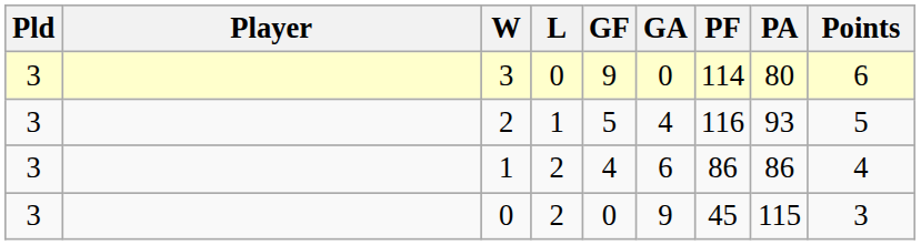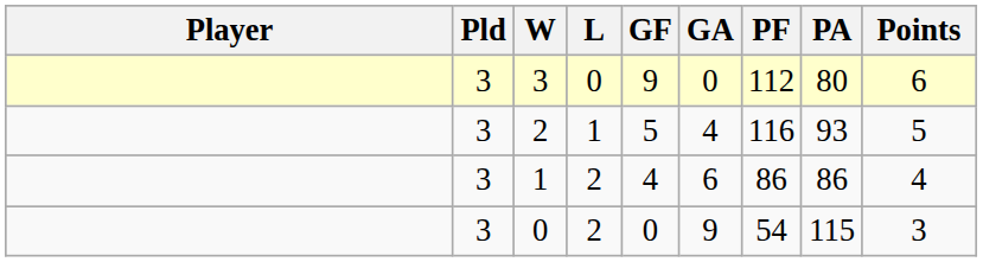columns swapped: Player <-> Pld
row 2 | PF: 114 -> 112
row 5 | PF: 45 -> 54
